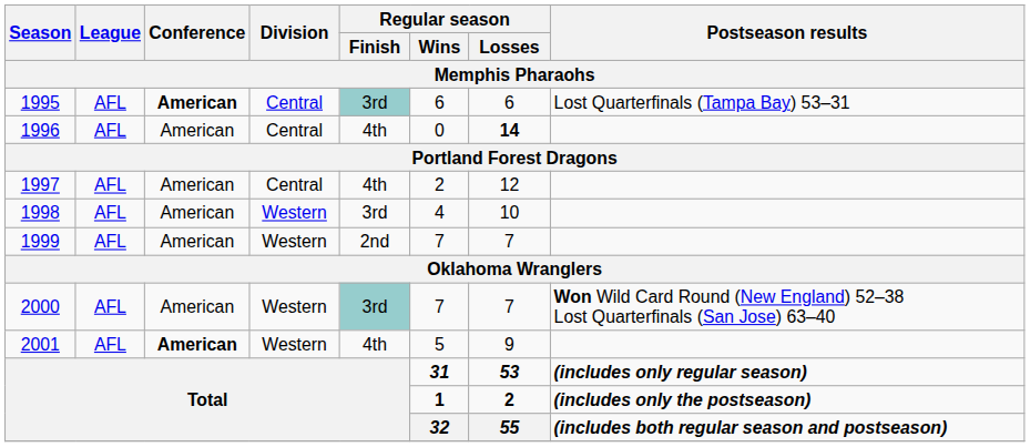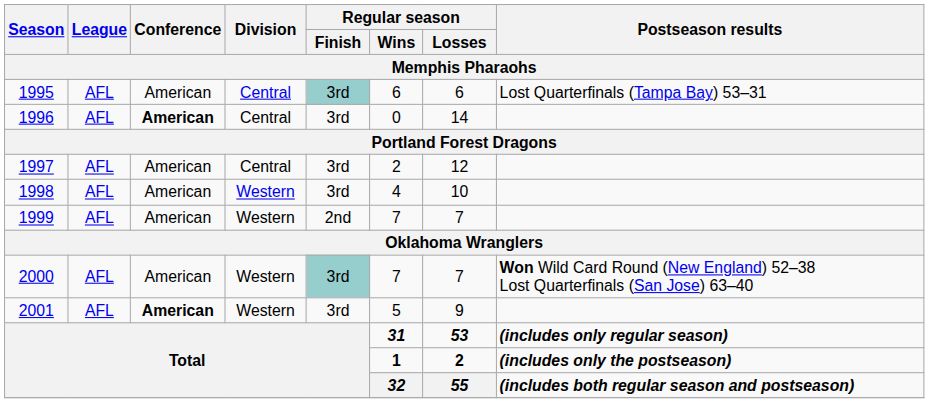1995 | Conference / Memphis Pharaohs: bold -> normal
1996 | Conference / Memphis Pharaohs: normal -> bold
1996 | Regular season / Finish / Memphis Pharaohs: 4th -> 3rd
1996 | Regular season / Losses / Memphis Pharaohs: bold -> normal
1997 | Regular season / Finish / Memphis Pharaohs: 4th -> 3rd
2001 | Regular season / Finish / Memphis Pharaohs: 4th -> 3rd
